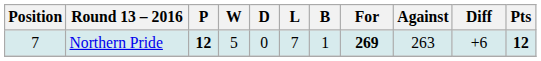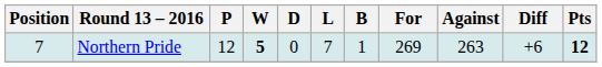Northern Pride | P: bold -> normal
Northern Pride | W: normal -> bold
Northern Pride | For: bold -> normal
